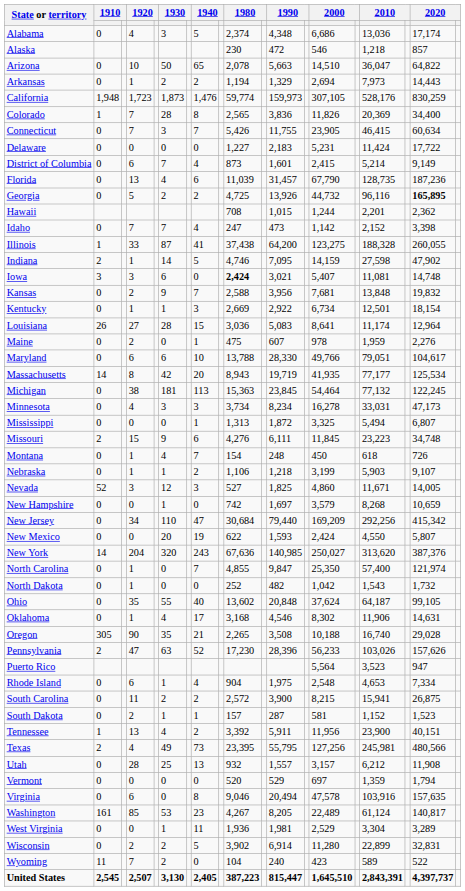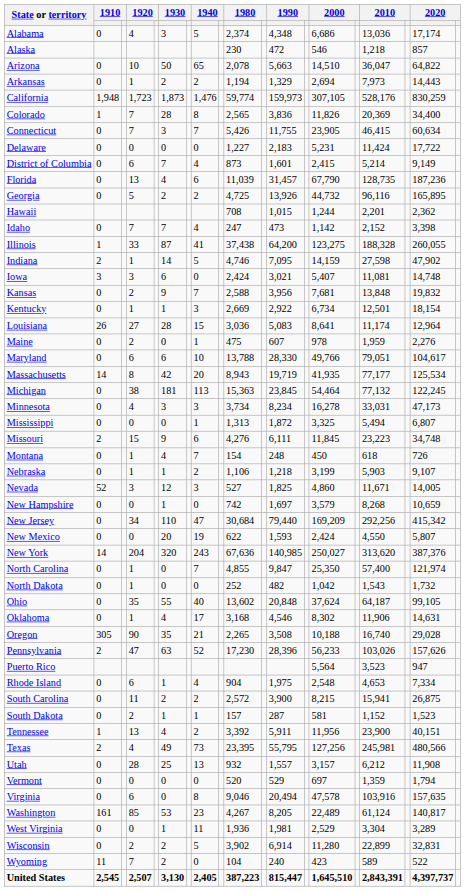Georgia | column 18: bold -> normal
Iowa | column 10: bold -> normal
